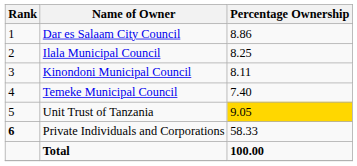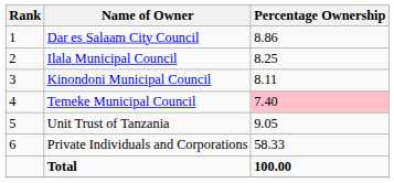Temeke Municipal Council | Percentage Ownership: no background -> pink background
Unit Trust of Tanzania | Percentage Ownership: gold background -> no background
Private Individuals and Corporations | Rank: bold -> normal
